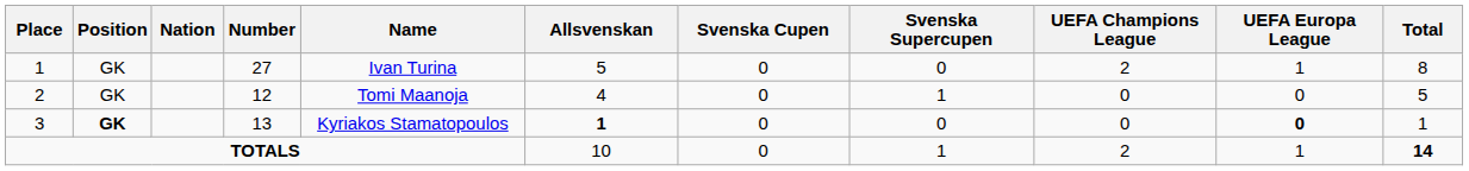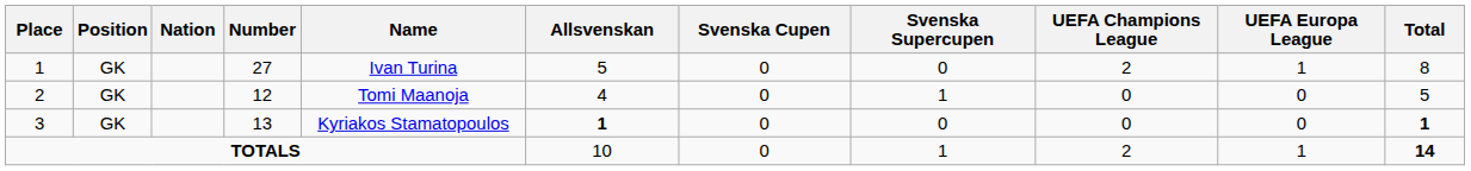3 | Position: bold -> normal
3 | UEFA Europa League: bold -> normal
3 | Total: normal -> bold
